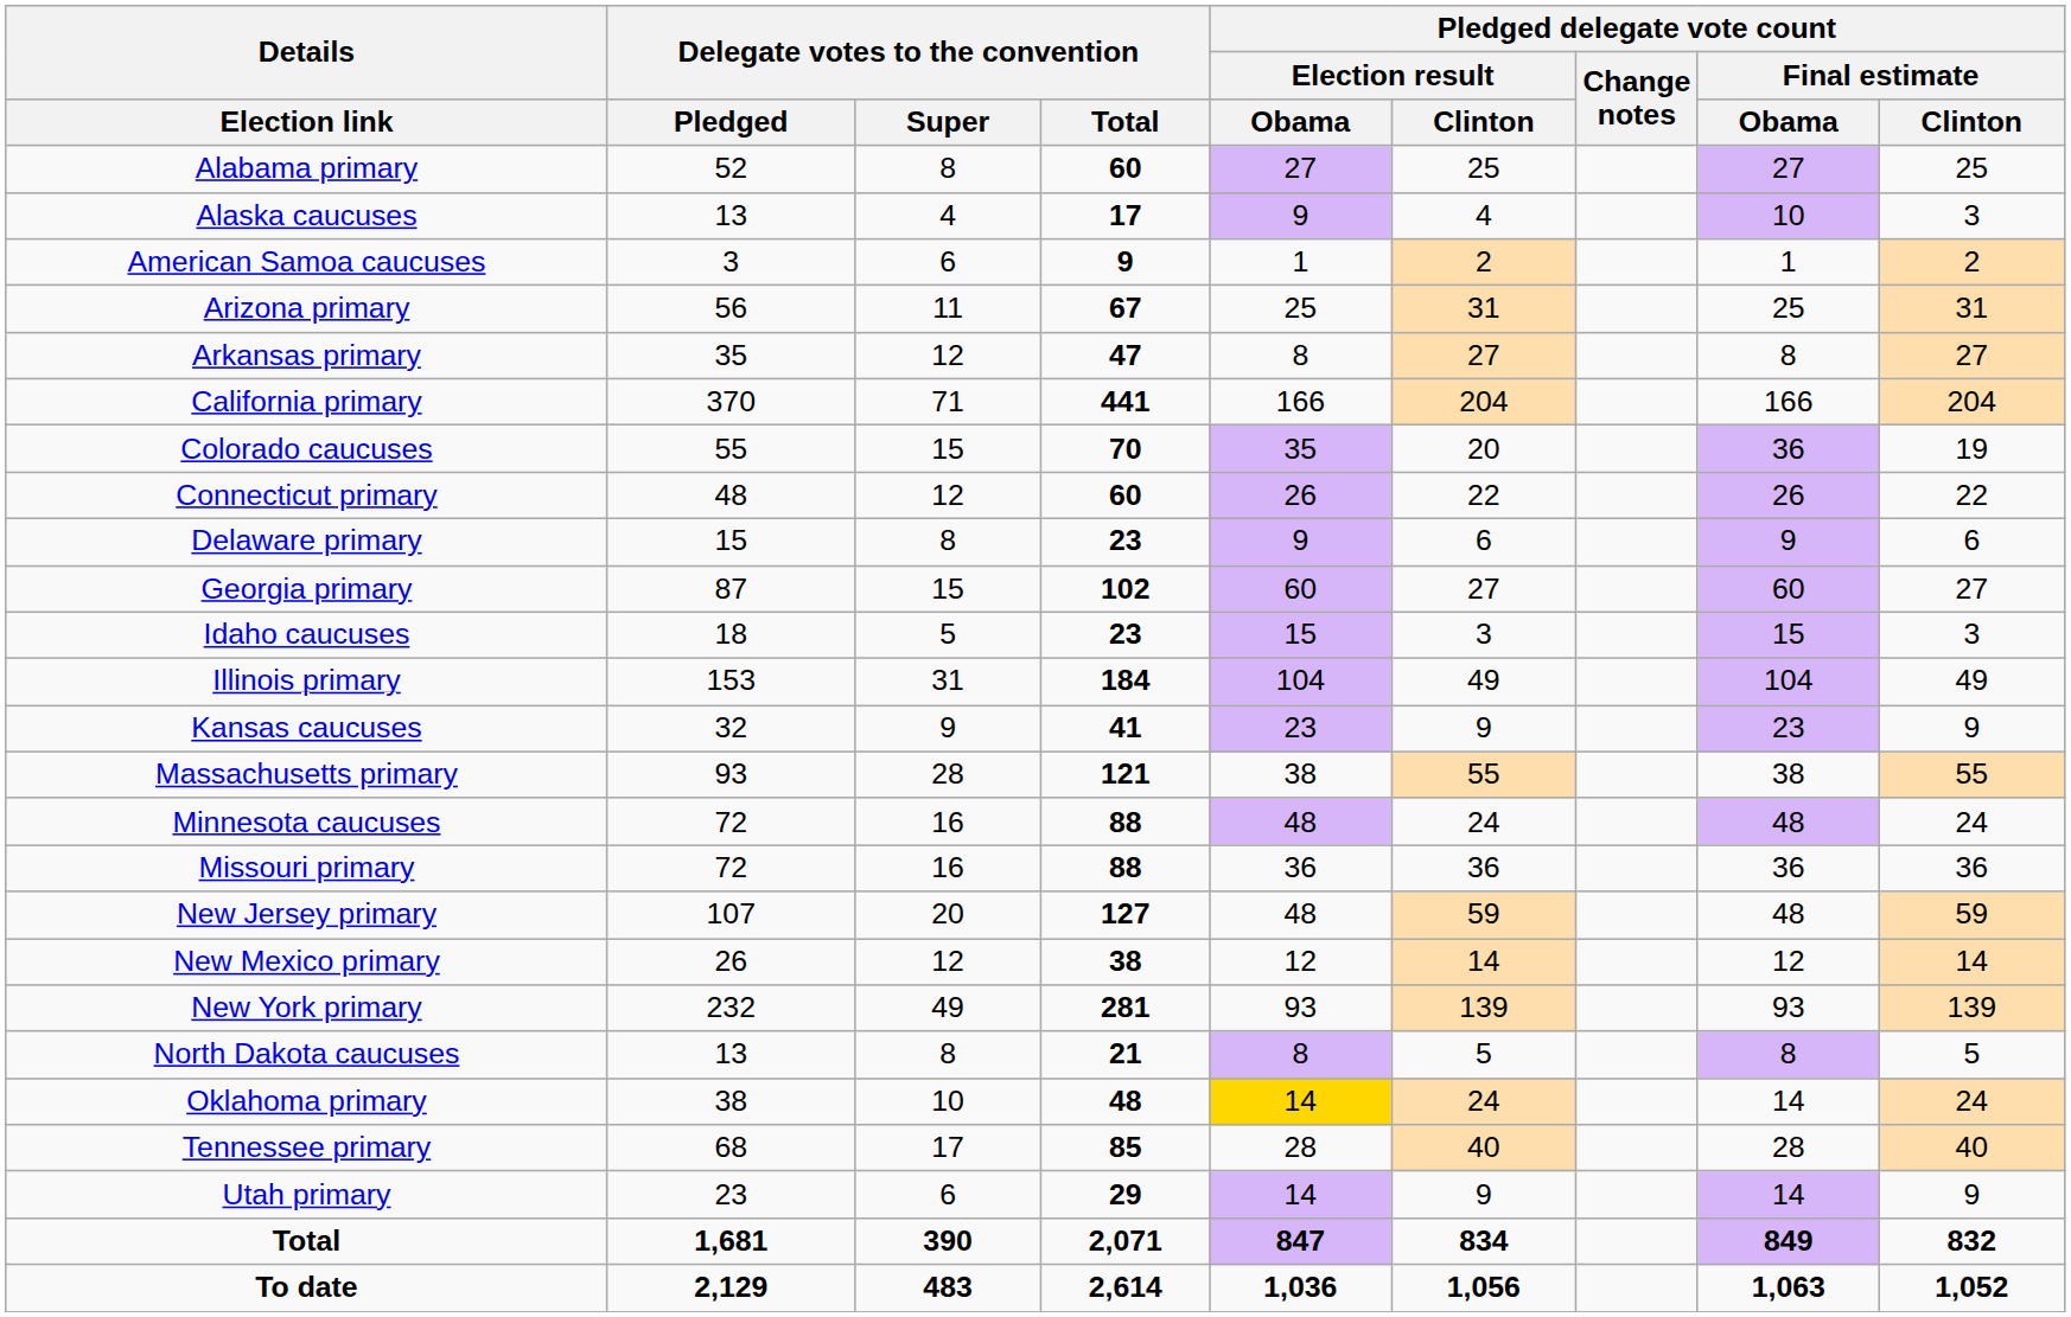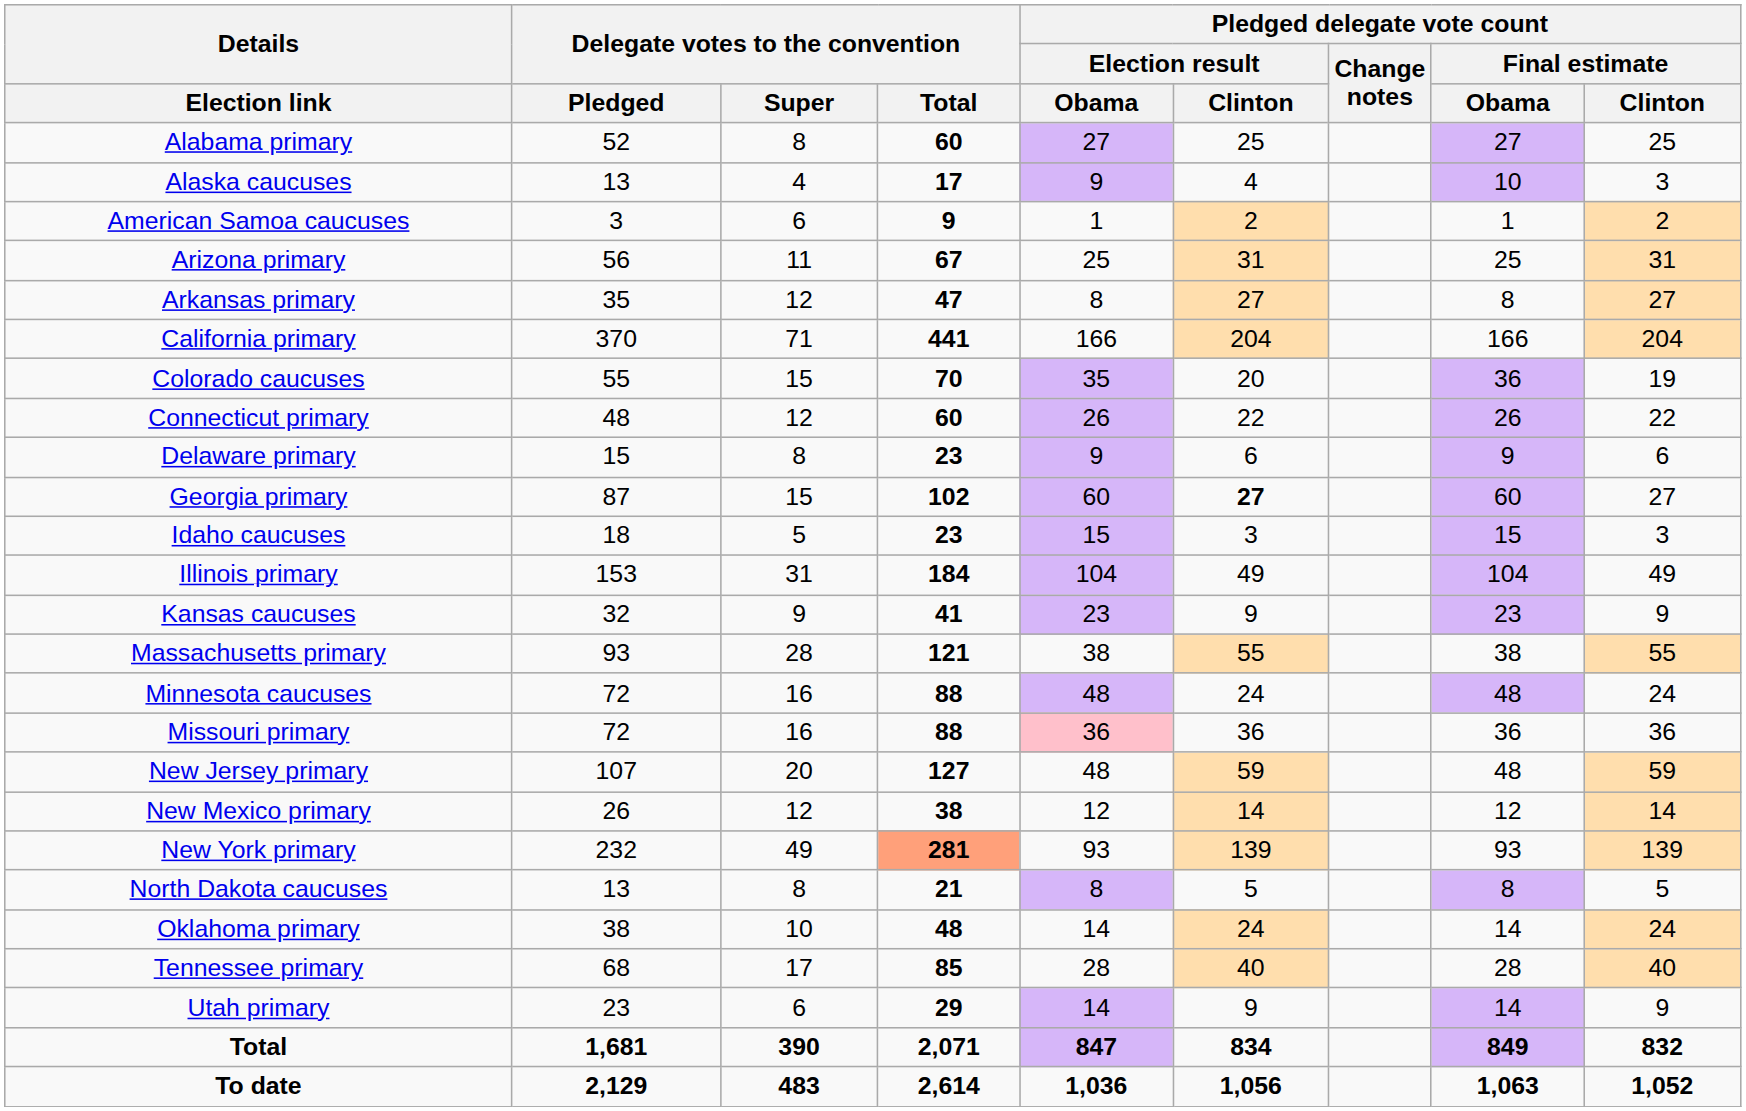Georgia primary | Pledged delegate vote count / Election result / Clinton: normal -> bold
Missouri primary | Pledged delegate vote count / Election result / Obama: no background -> pink background
New York primary | Delegate votes to the convention / Total: no background -> lightsalmon background
Oklahoma primary | Pledged delegate vote count / Election result / Obama: gold background -> no background
